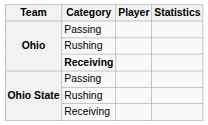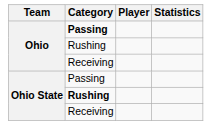Ohio / Passing | Category: normal -> bold
Ohio / Receiving | Category: bold -> normal
Ohio State / Rushing | Category: normal -> bold
